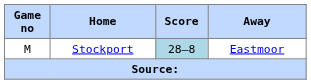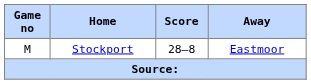Stockport | Score: lightblue background -> no background
